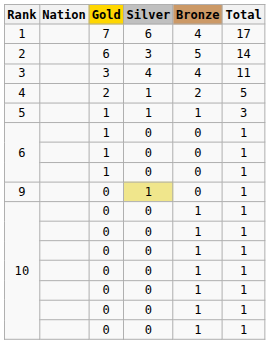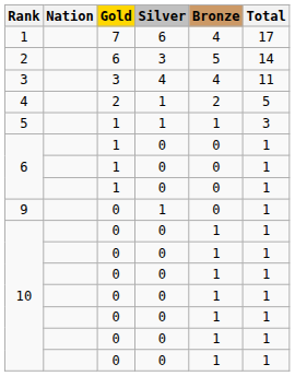9 | Silver: khaki background -> no background
